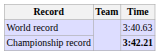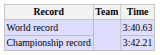Championship record | Time: bold -> normal
